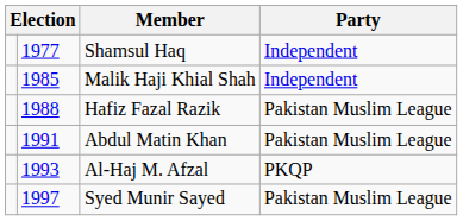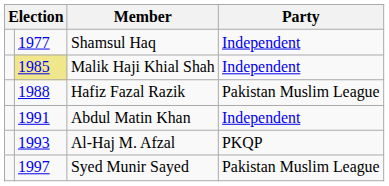Malik Haji Khial Shah | column 2: no background -> khaki background
Abdul Matin Khan | Party: Pakistan Muslim League -> Independent
